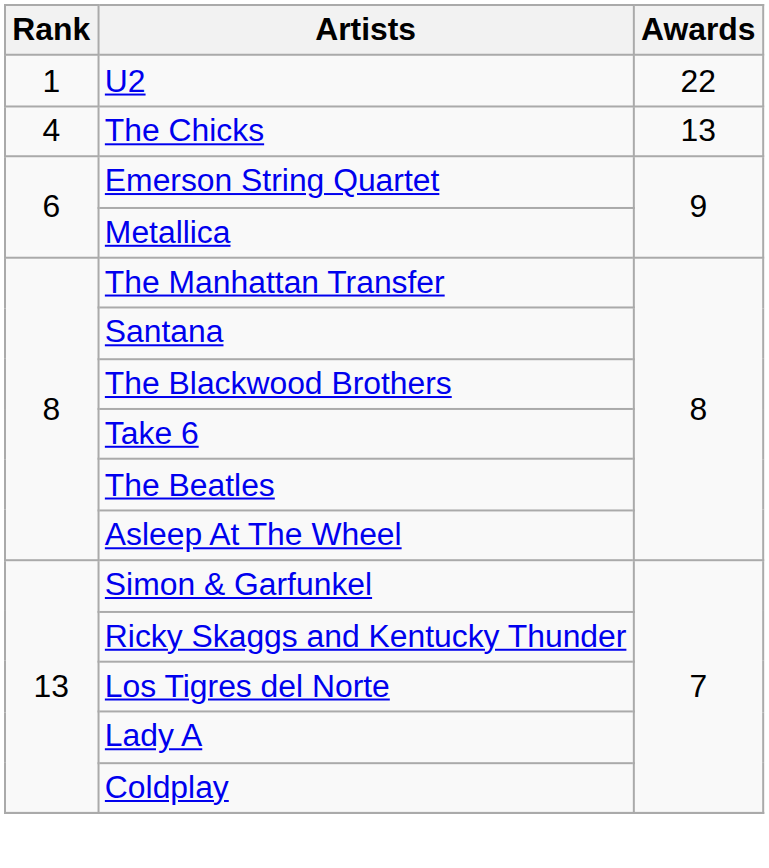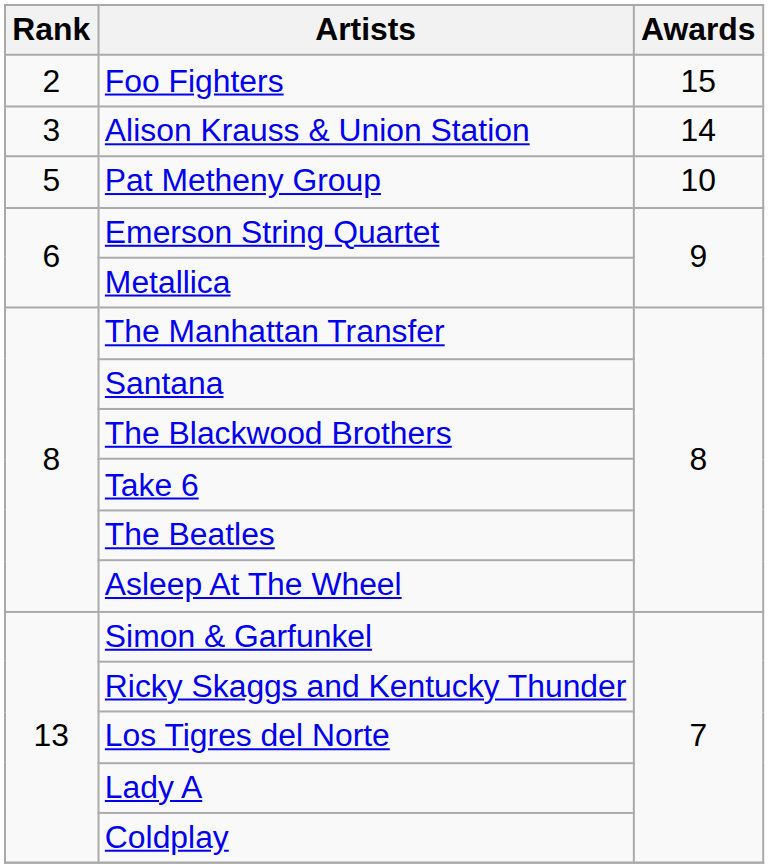- row: 1 | U2 | 22
+ row: 2 | Foo Fighters | 15
+ row: 3 | Alison Krauss & Union Station | 14
- row: 4 | The Chicks | 13
+ row: 5 | Pat Metheny Group | 10
